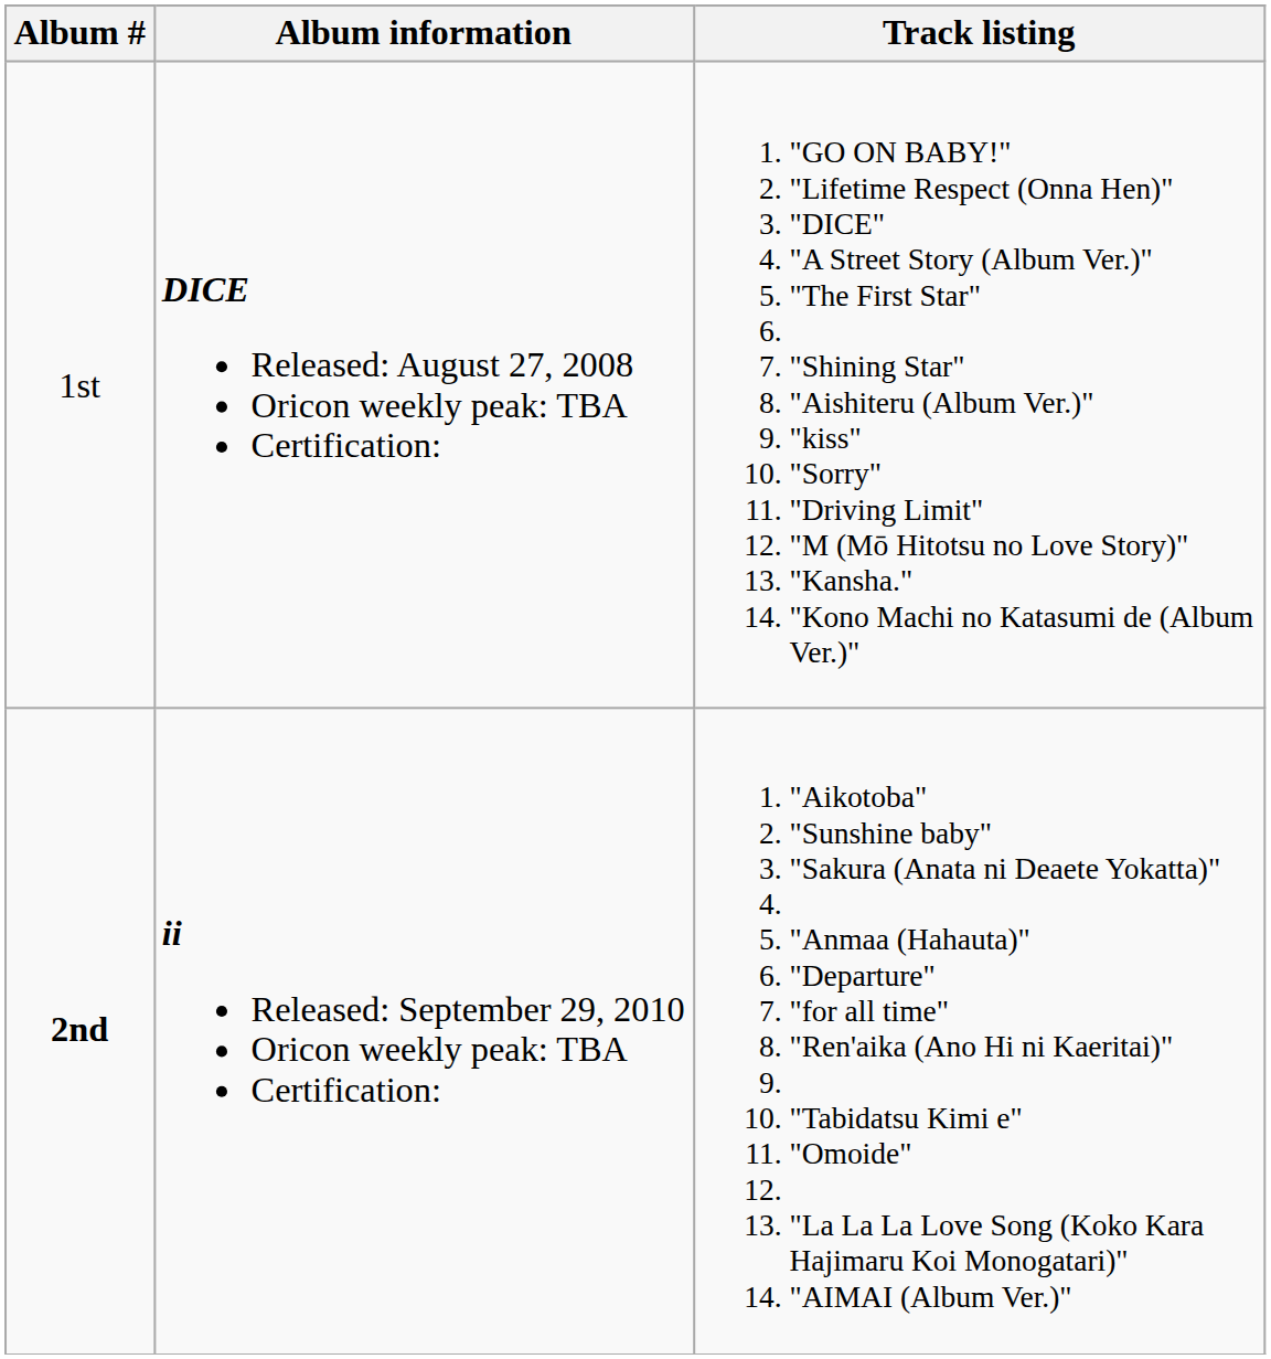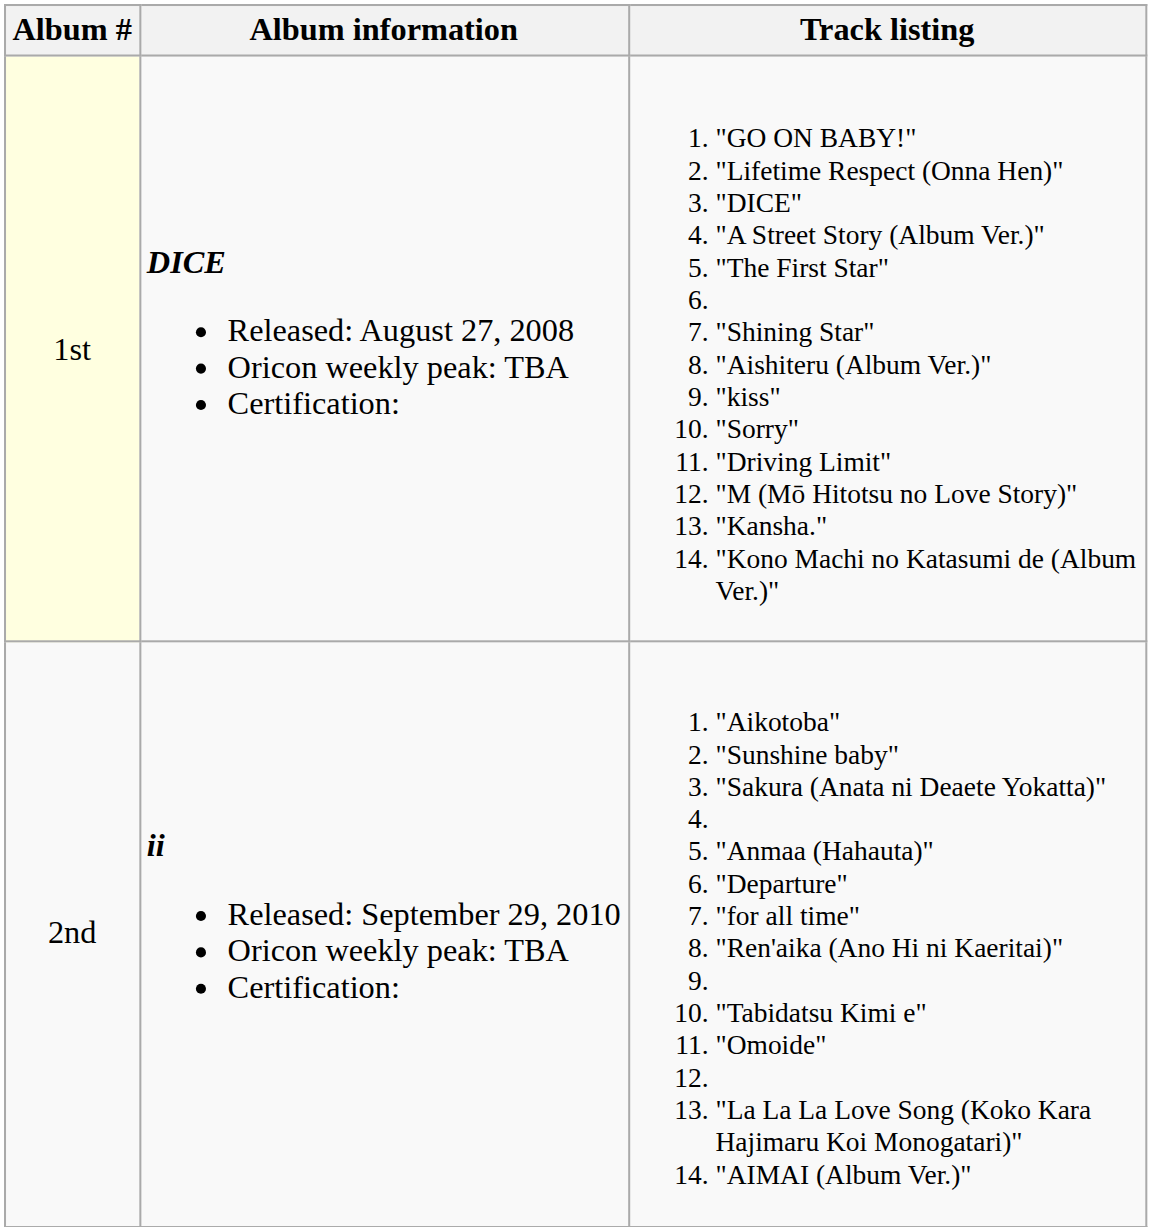1st | Album #: no background -> lightyellow background
2nd | Album #: bold -> normal
